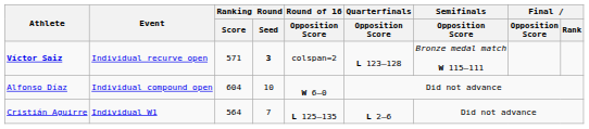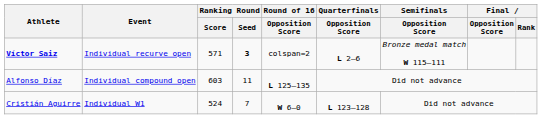Víctor Saiz | Quarterfinals / Opposition Score: L 123–128 -> L 2–6
Alfonso Díaz | Ranking Round / Score: 604 -> 603
Alfonso Díaz | Ranking Round / Seed: 10 -> 11
Alfonso Díaz | Round of 16 / Opposition Score: W 6–0 -> L 125–135
Cristián Aguirre | Ranking Round / Score: 564 -> 524
Cristián Aguirre | Round of 16 / Opposition Score: L 125–135 -> W 6–0
Cristián Aguirre | Quarterfinals / Opposition Score: L 2–6 -> L 123–128
